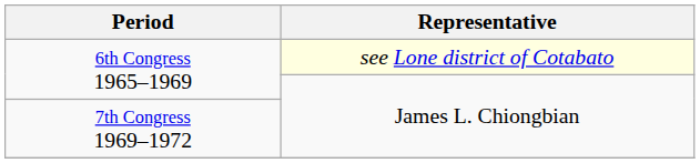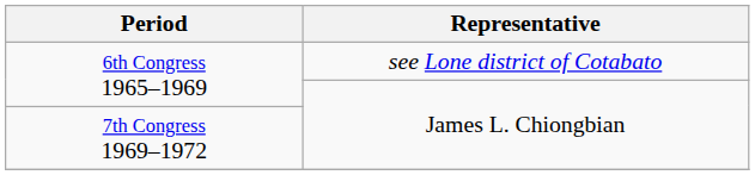row 2 | Representative: lightyellow background -> no background
